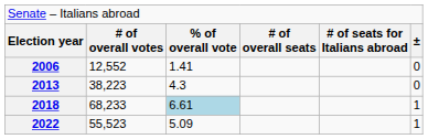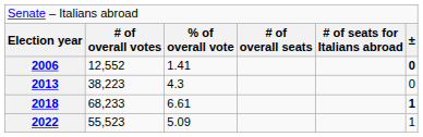2006 | column 6: normal -> bold
2018 | column 3: lightblue background -> no background
2018 | column 6: normal -> bold
